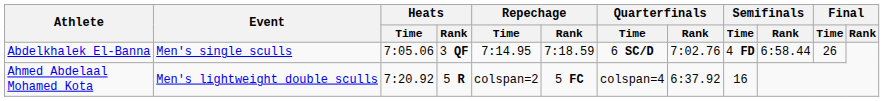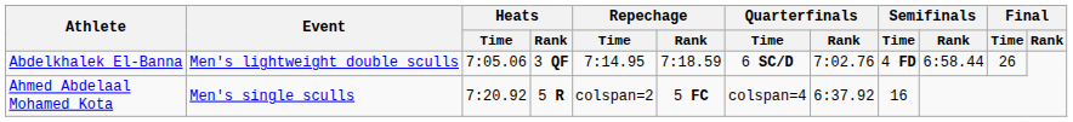Abdelkhalek El-Banna | Event: Men's single sculls -> Men's lightweight double sculls
Ahmed Abdelaal Mohamed Kota | Event: Men's lightweight double sculls -> Men's single sculls
